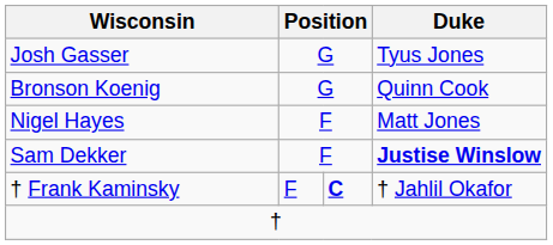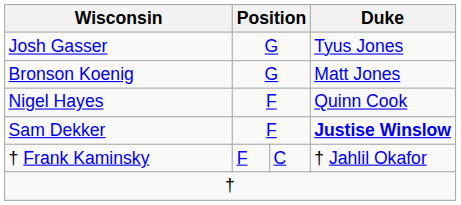Bronson Koenig | Duke: Quinn Cook -> Matt Jones
Nigel Hayes | Duke: Matt Jones -> Quinn Cook
† Frank Kaminsky | column 3: bold -> normal
